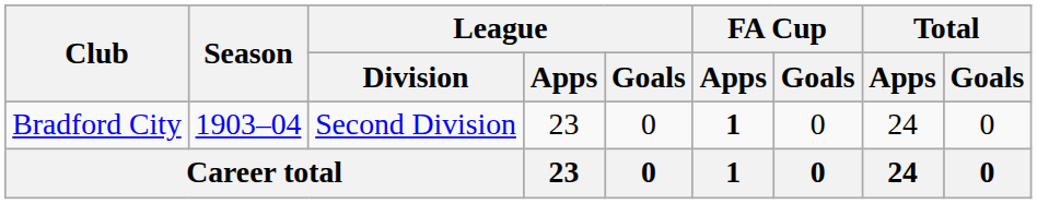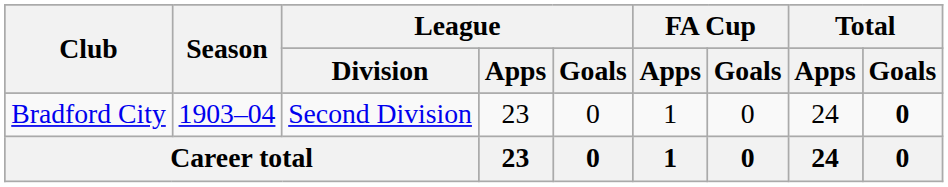Bradford City | FA Cup / Apps: bold -> normal
Bradford City | Total / Goals: normal -> bold
